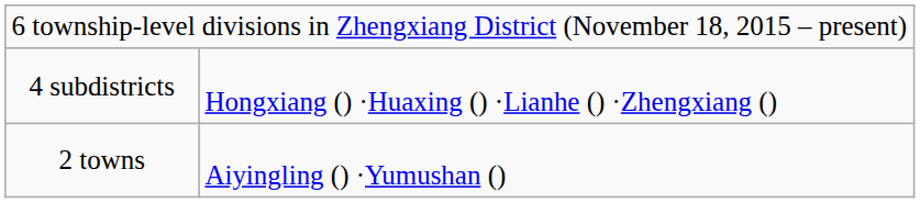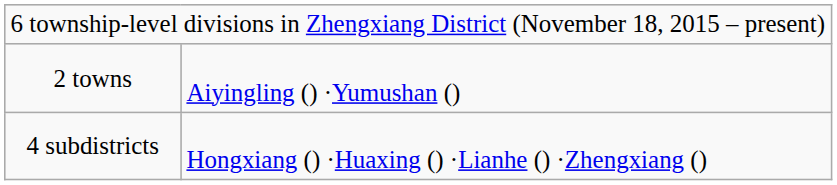rows swapped: 4 subdistricts <-> 2 towns
